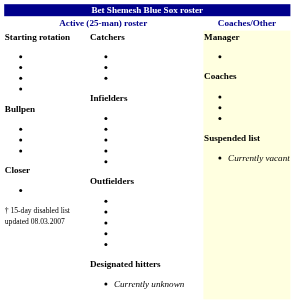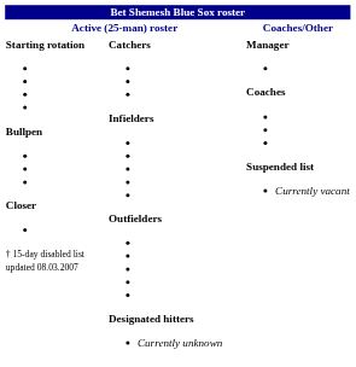row 3 | Coaches/Other: lightyellow background -> no background
